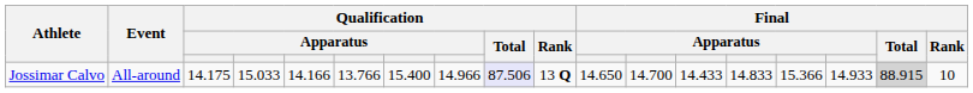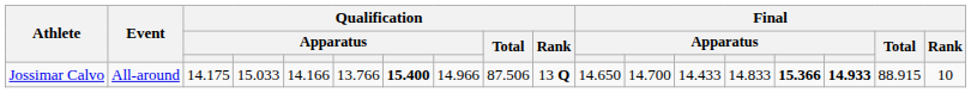row 4 | column 7: normal -> bold
row 4 | Qualification / Total: lavender background -> no background
row 4 | column 15: normal -> bold
row 4 | column 16: normal -> bold
row 4 | Final / Total: lightgrey background -> no background
